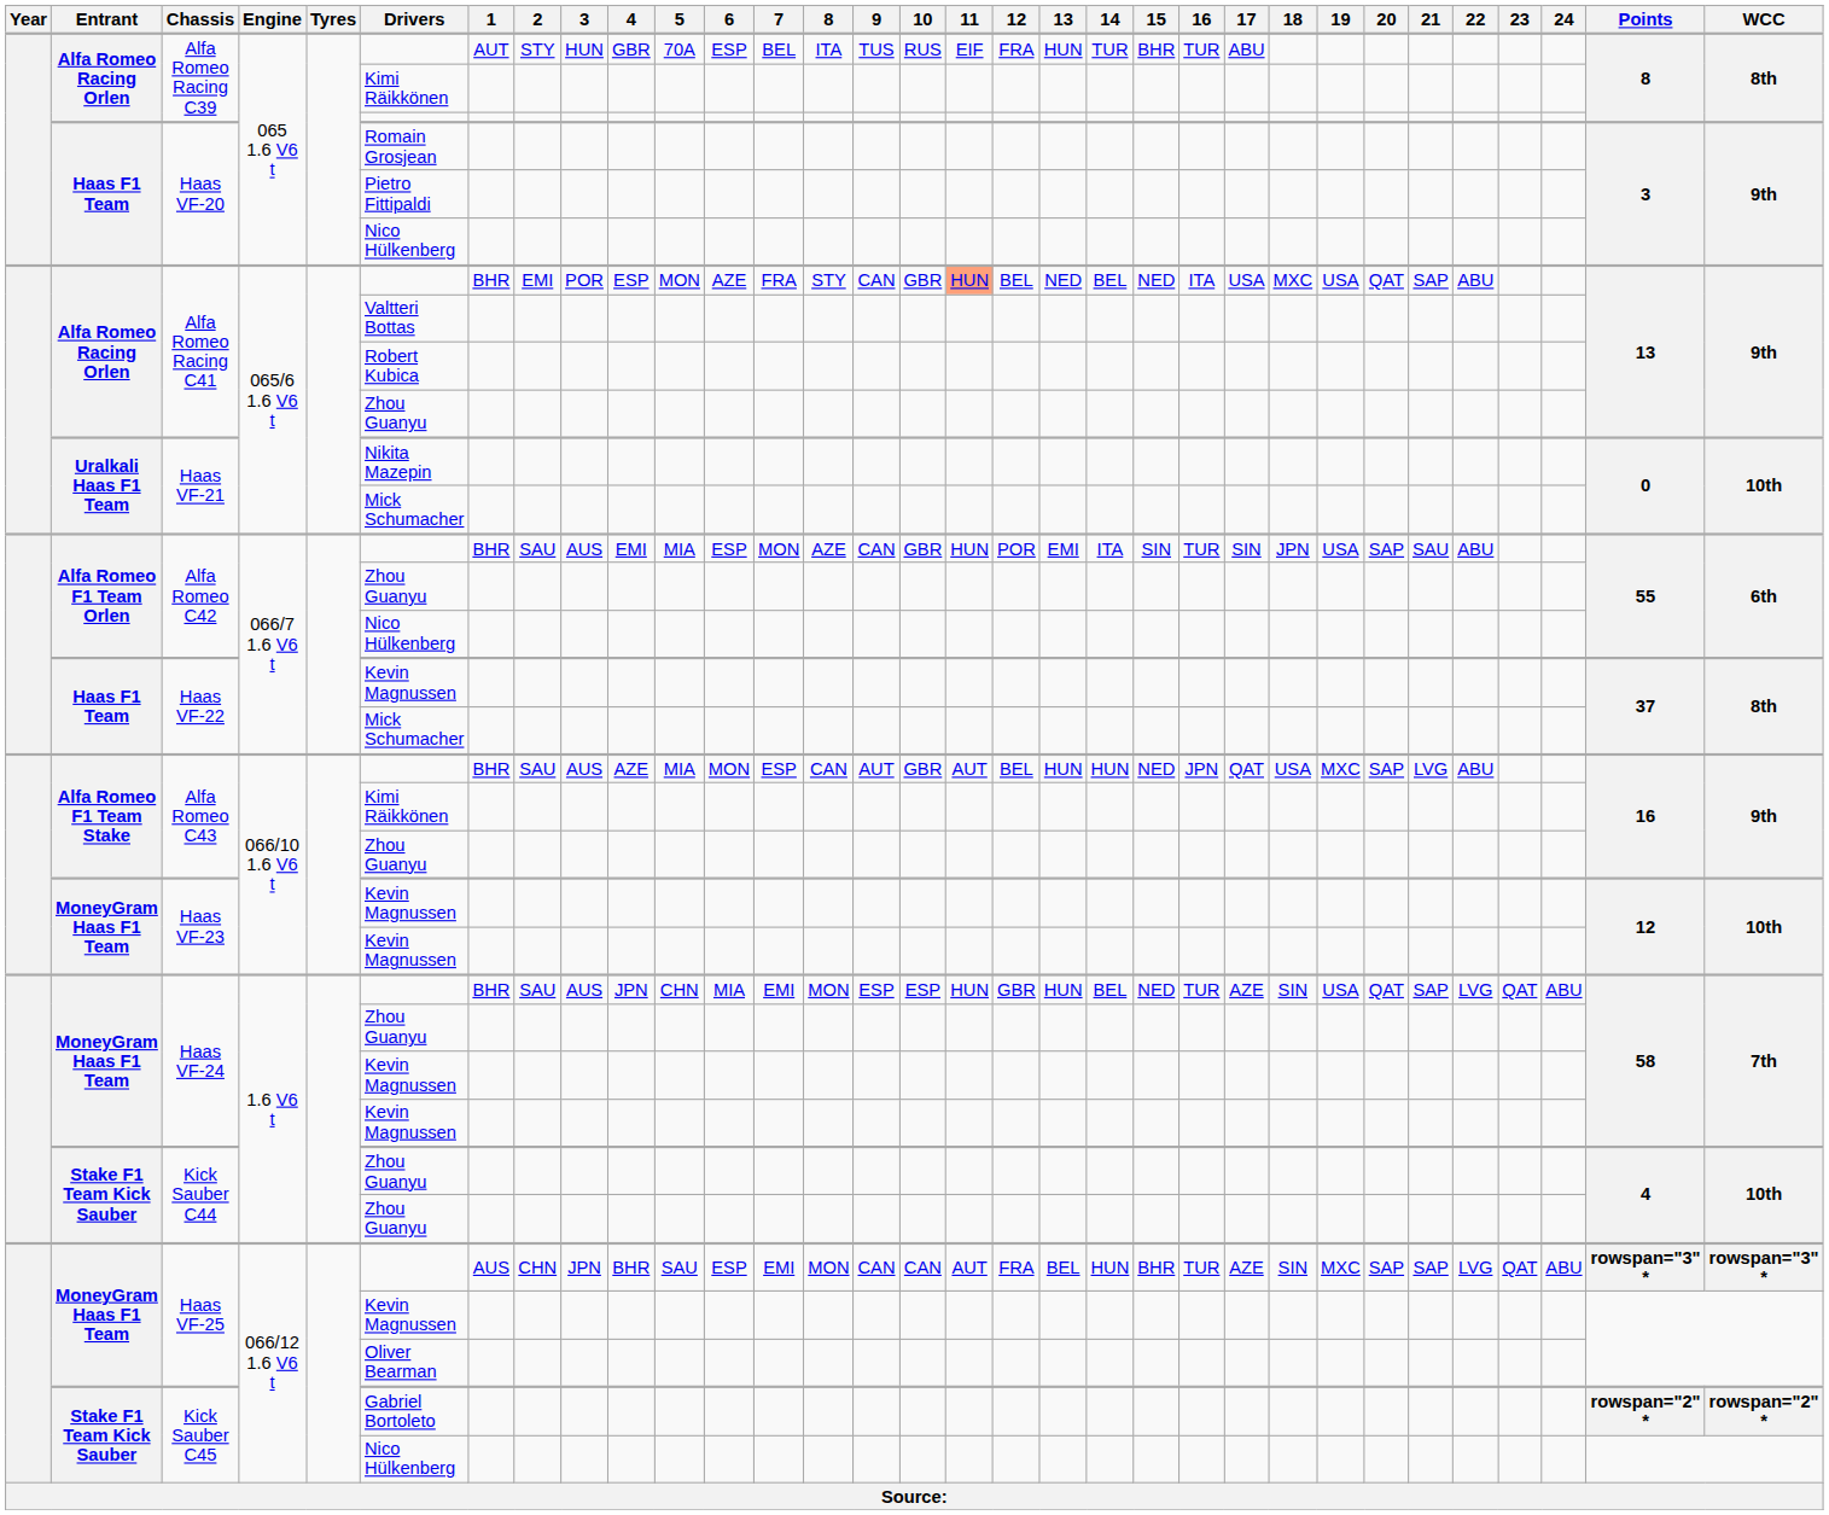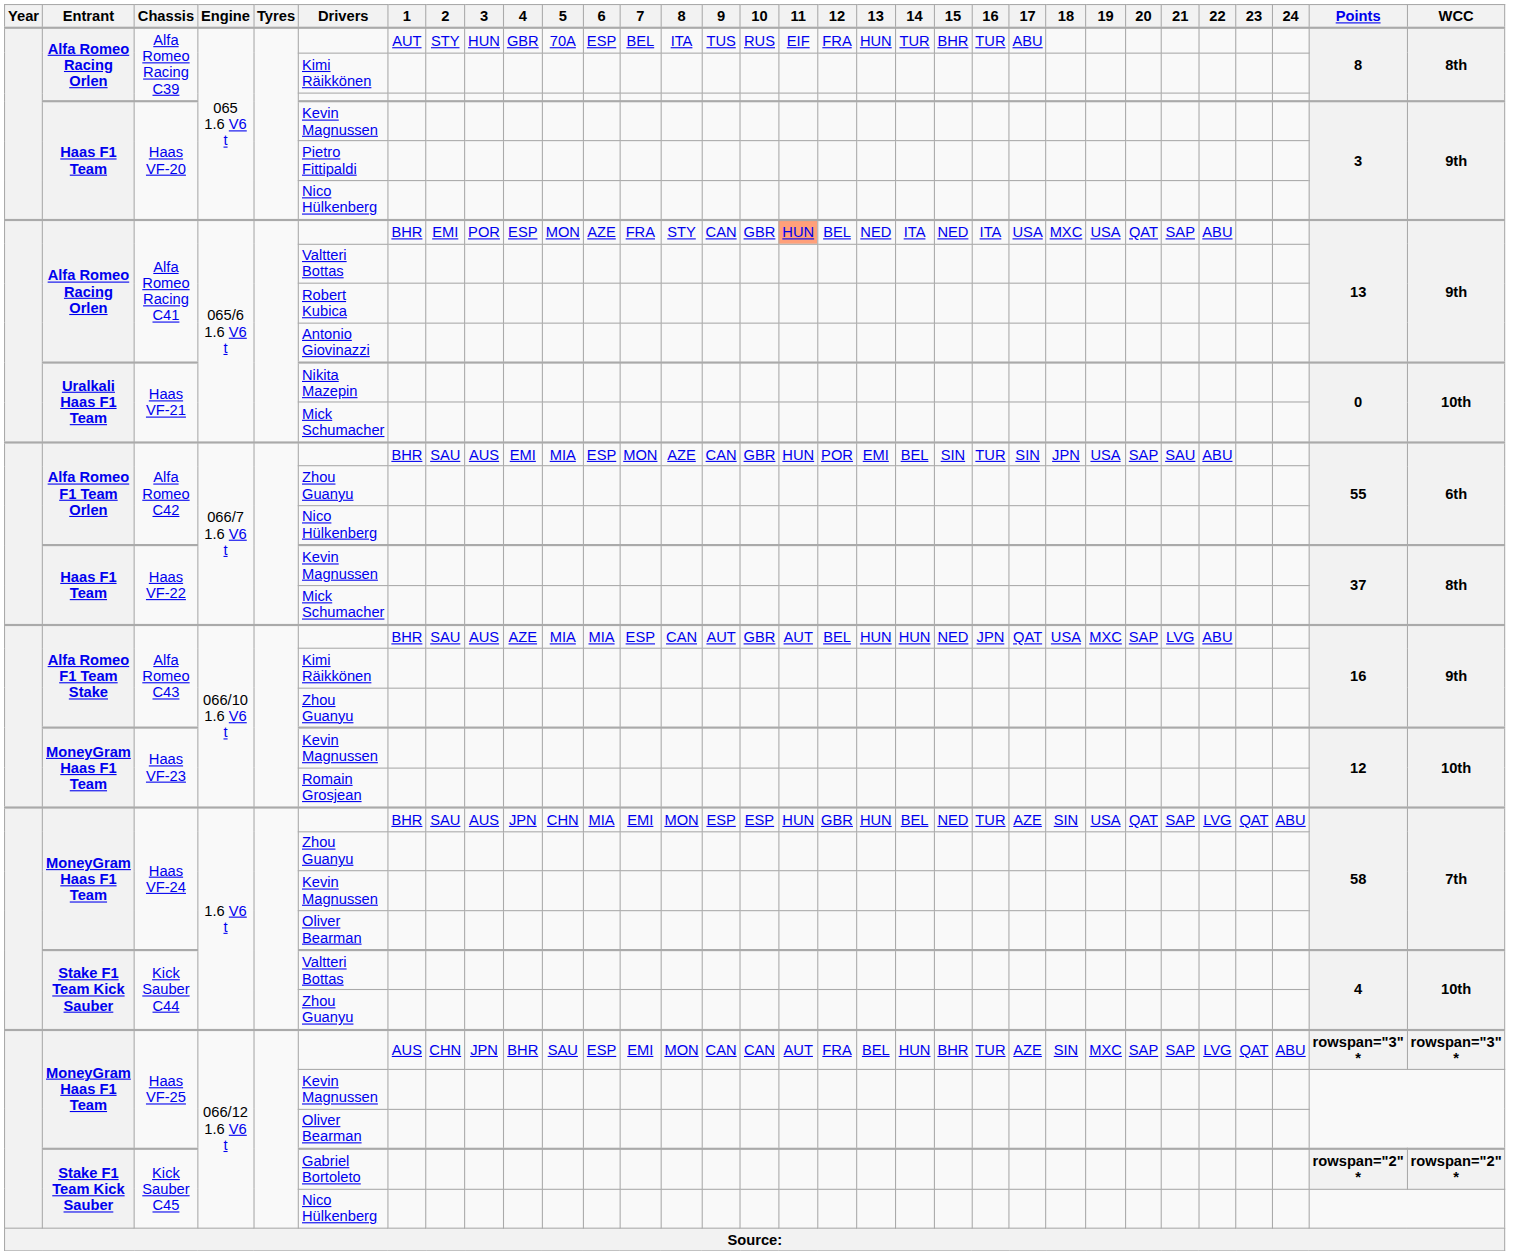row 5 | Drivers: Romain Grosjean -> Kevin Magnussen
row 8 | 14: BEL -> ITA
row 11 | Drivers: Zhou Guanyu -> Antonio Giovinazzi
row 14 | 14: ITA -> BEL
row 19 | 6: MON -> MIA
row 23 | Drivers: Kevin Magnussen -> Romain Grosjean
row 27 | Drivers: Kevin Magnussen -> Oliver Bearman
row 28 | Drivers: Zhou Guanyu -> Valtteri Bottas
